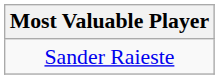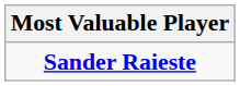row 2 | column 1: normal -> bold
